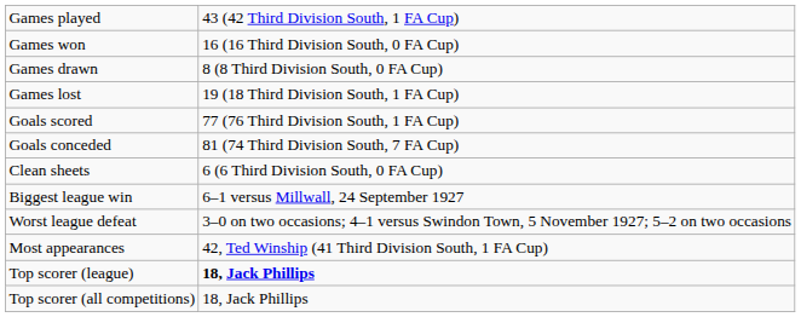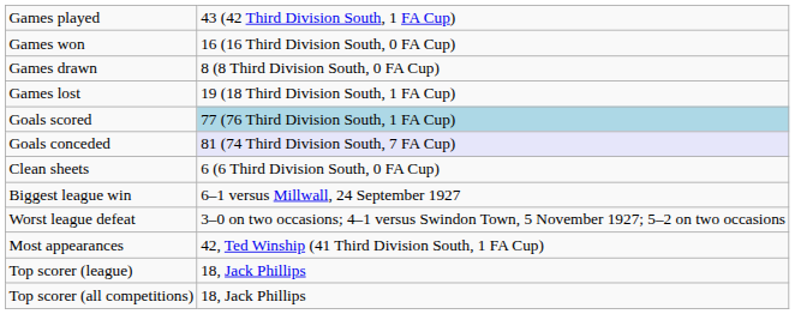Goals scored | column 2: no background -> lightblue background
Goals conceded | column 2: no background -> lavender background
Top scorer (league) | column 2: bold -> normal
